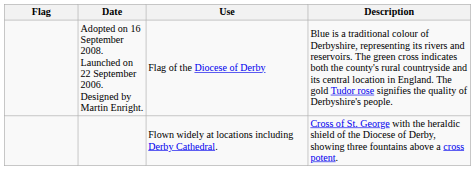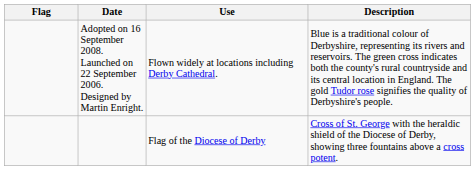row 2 | Use: Flag of the Diocese of Derby -> Flown widely at locations including Derby Cathedral.
row 3 | Use: Flown widely at locations including Derby Cathedral. -> Flag of the Diocese of Derby
